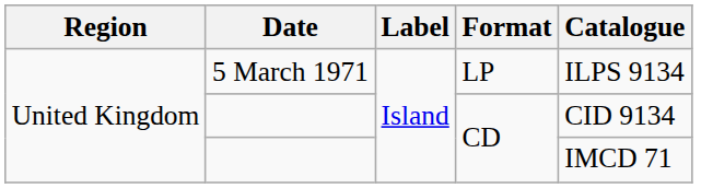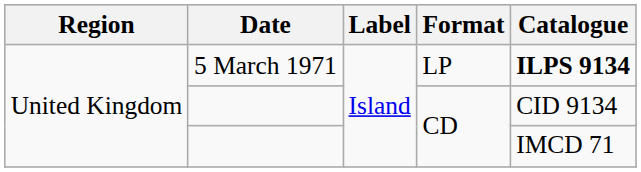5 March 1971 | Catalogue: normal -> bold
